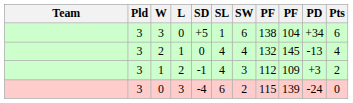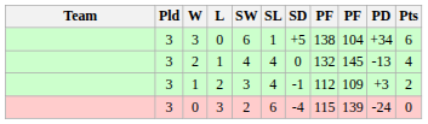columns swapped: SW <-> SD
